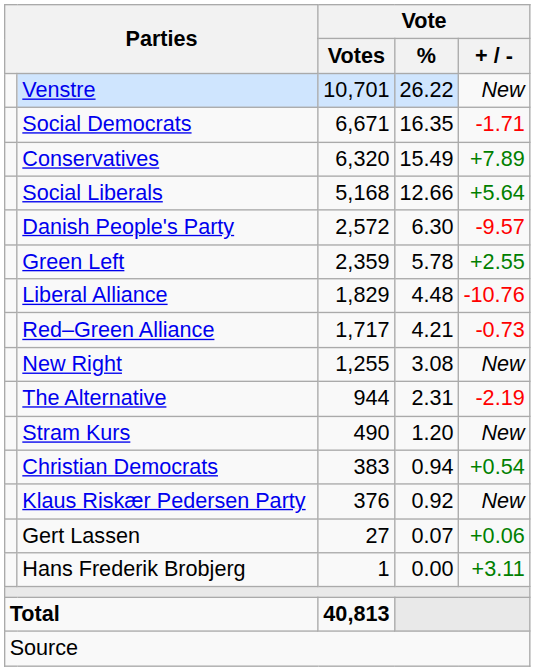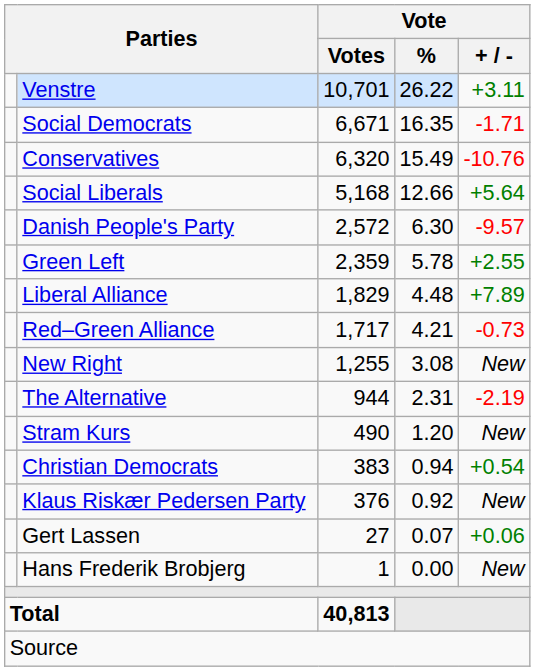Venstre | Vote / + / -: New -> +3.11
Conservatives | Vote / + / -: +7.89 -> -10.76
Liberal Alliance | Vote / + / -: -10.76 -> +7.89
Hans Frederik Brobjerg | Vote / + / -: +3.11 -> New
